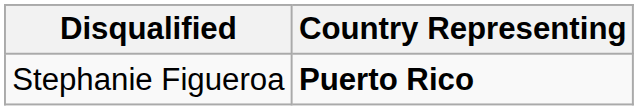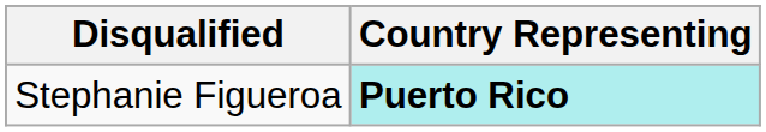Stephanie Figueroa | Country Representing: no background -> paleturquoise background
